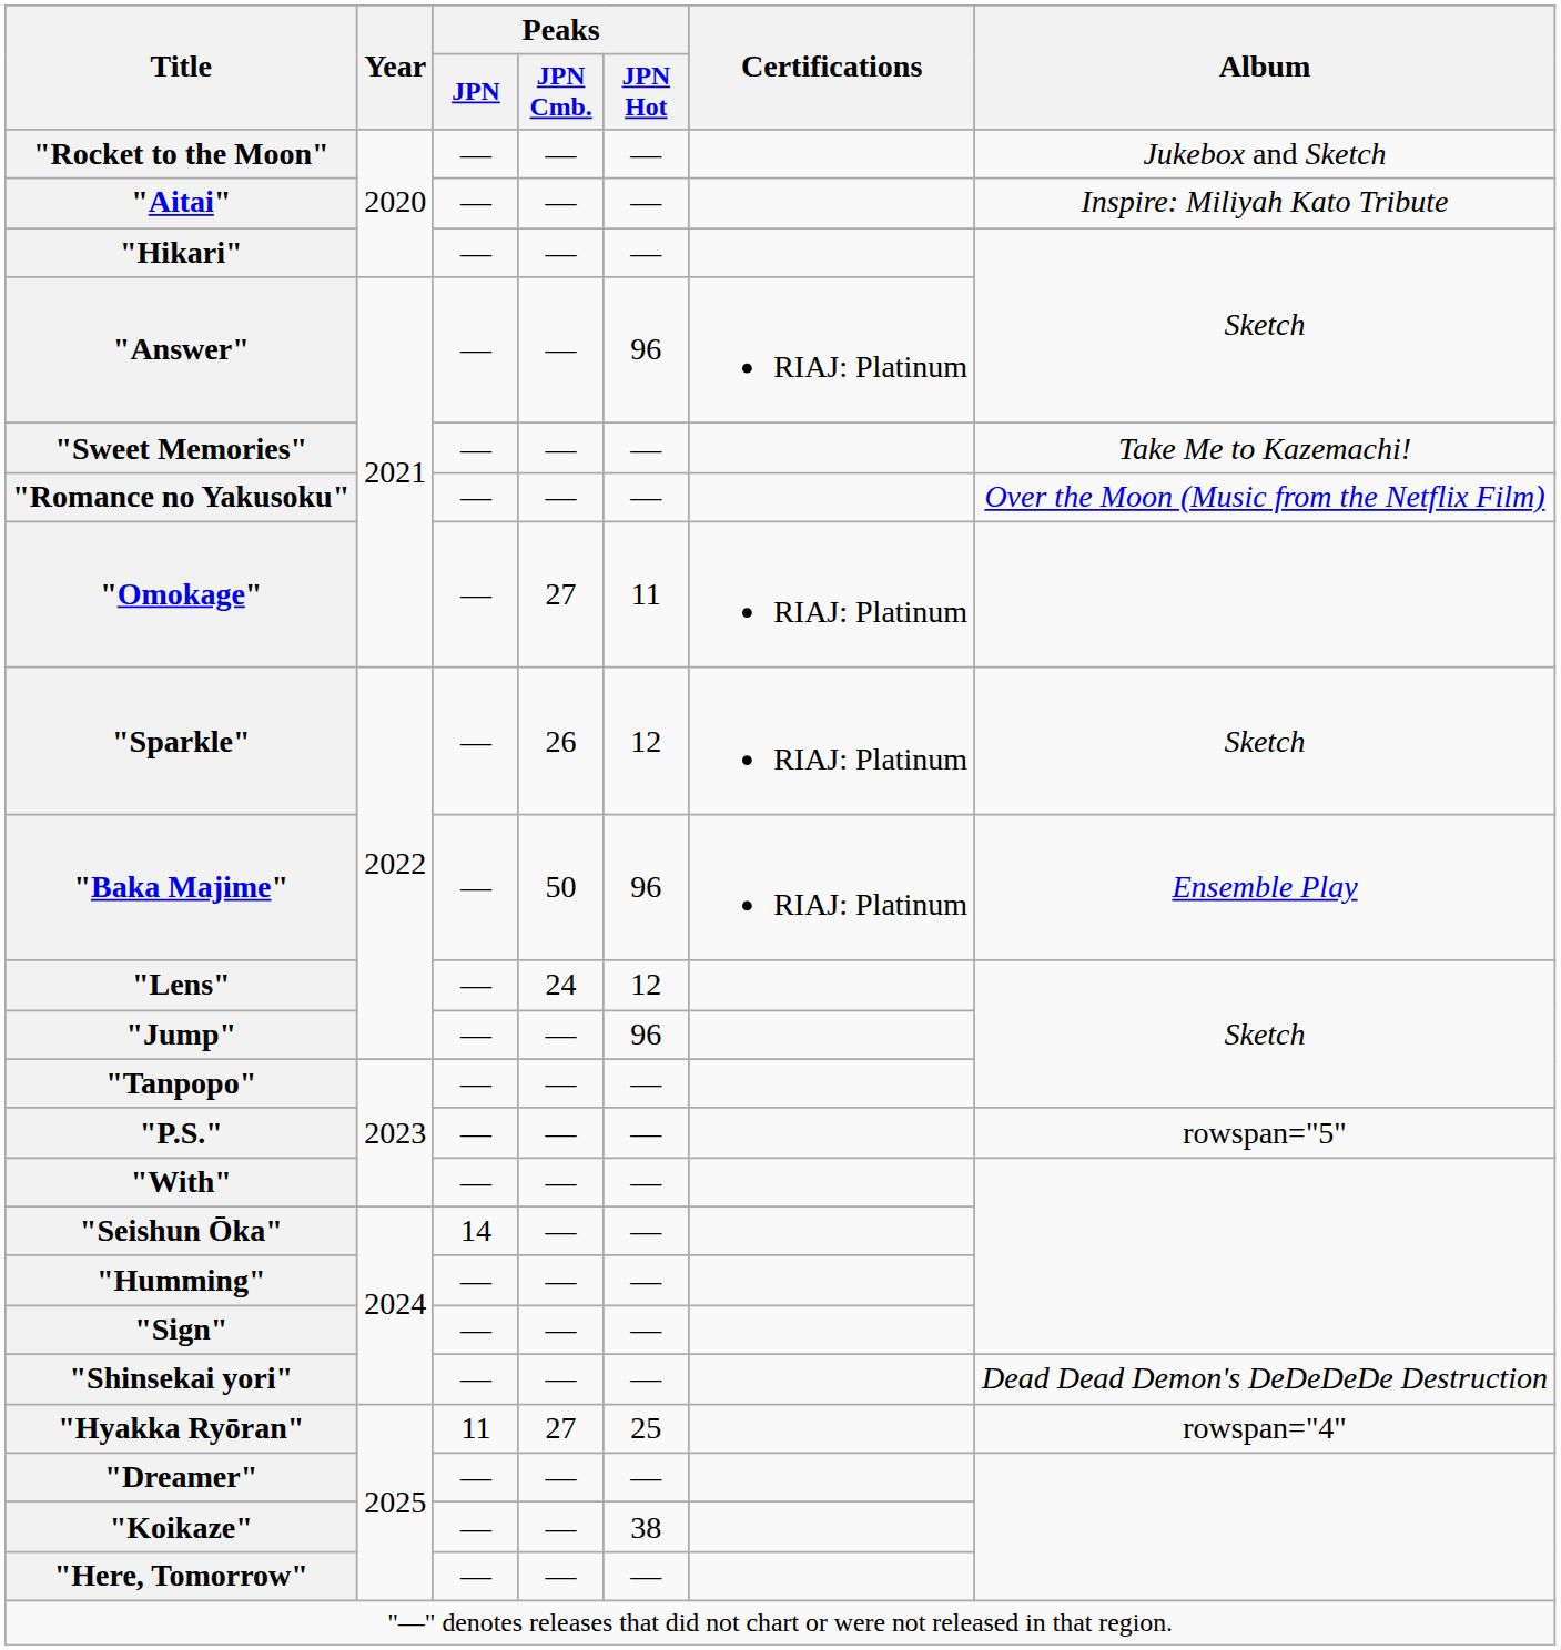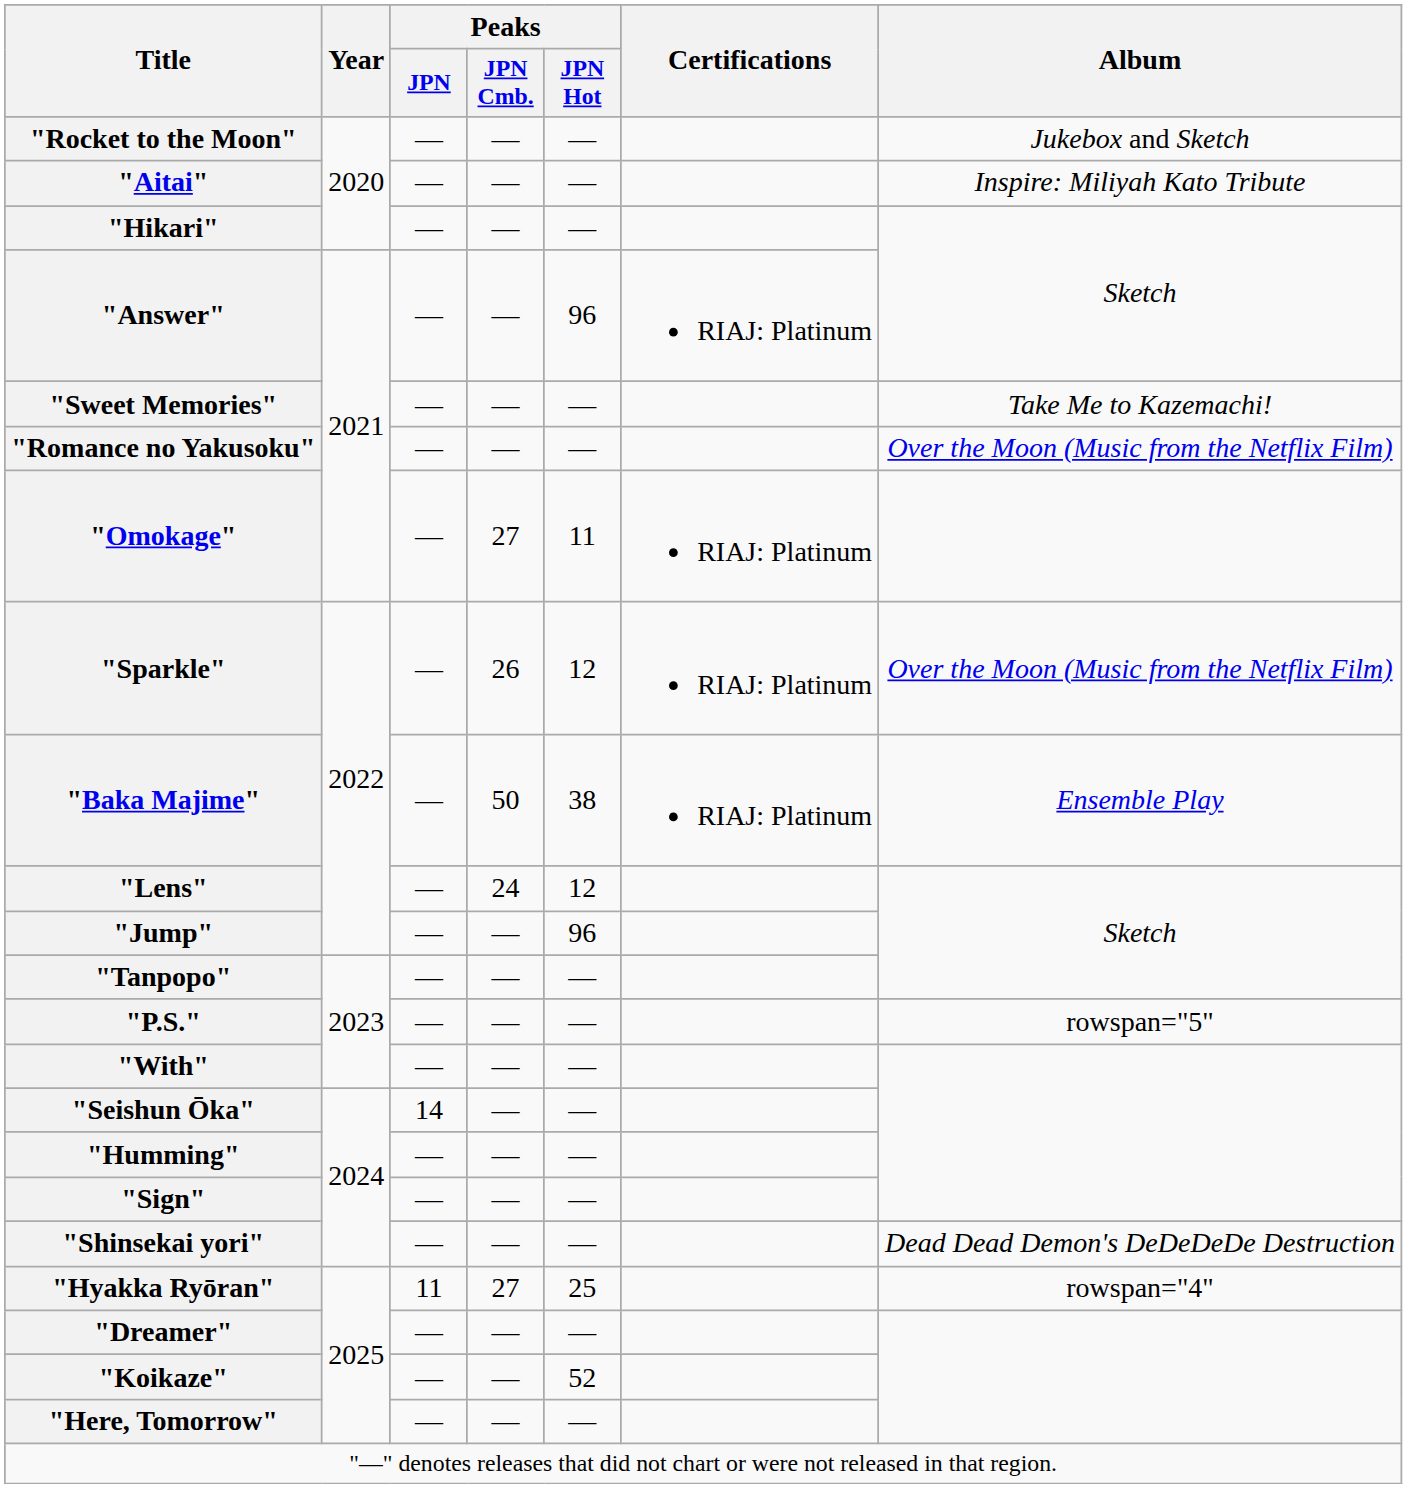"Sparkle" | Album: Sketch -> Over the Moon (Music from the Netflix Film)
"Baka Majime" | Peaks / JPN Hot: 96 -> 38
"Koikaze" | Peaks / JPN Hot: 38 -> 52
